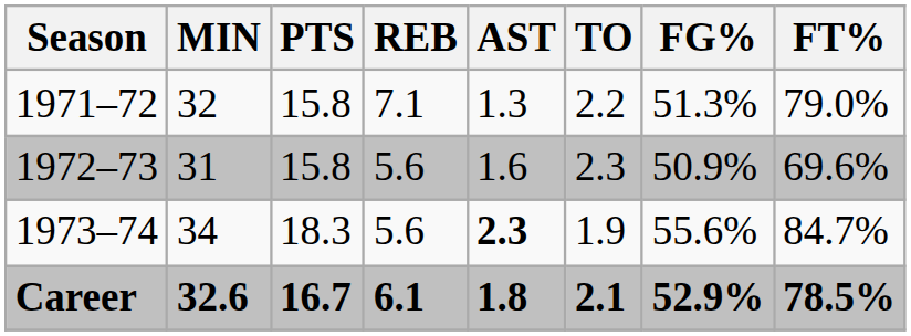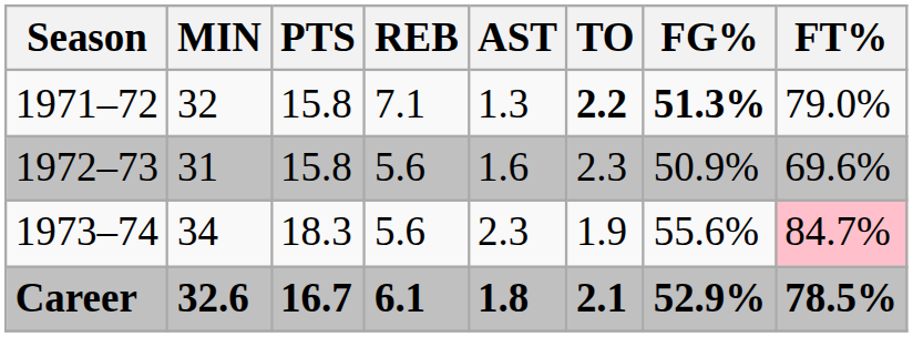1971–72 | TO: normal -> bold
1971–72 | FG%: normal -> bold
1973–74 | AST: bold -> normal
1973–74 | FT%: no background -> pink background
